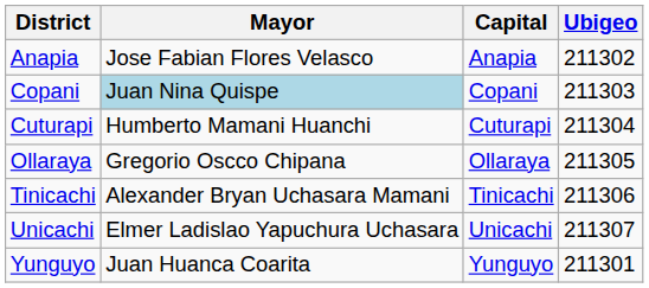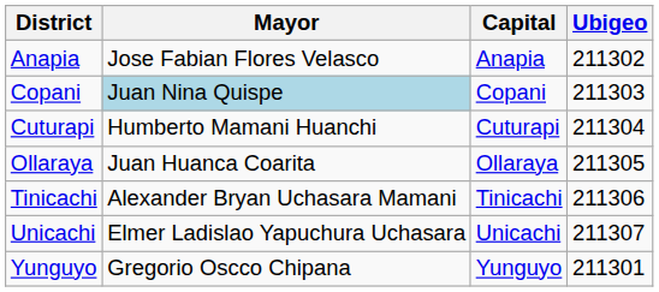row 5 | Mayor: Gregorio Oscco Chipana -> Juan Huanca Coarita
row 8 | Mayor: Juan Huanca Coarita -> Gregorio Oscco Chipana
